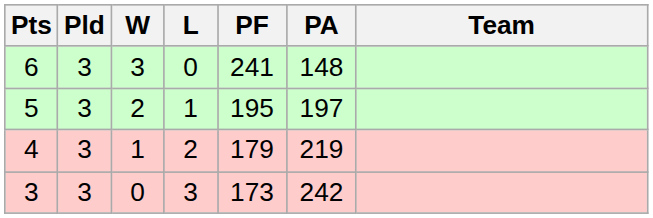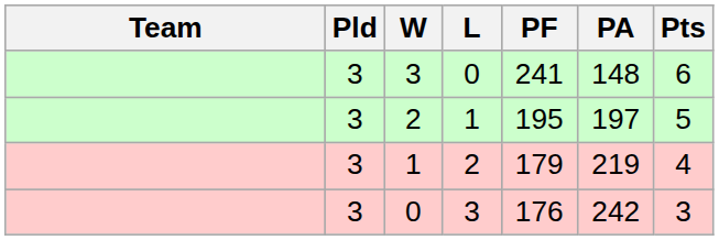columns swapped: Team <-> Pts
row 5 | PF: 173 -> 176
